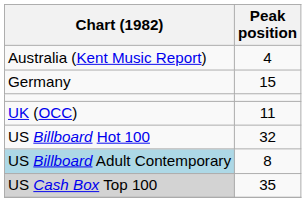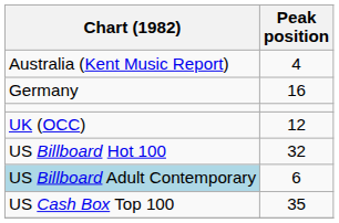row 3 | Peak position: 15 -> 16
row 5 | Peak position: 11 -> 12
row 7 | Peak position: 8 -> 6
row 8 | Chart (1982): lightgrey background -> no background
